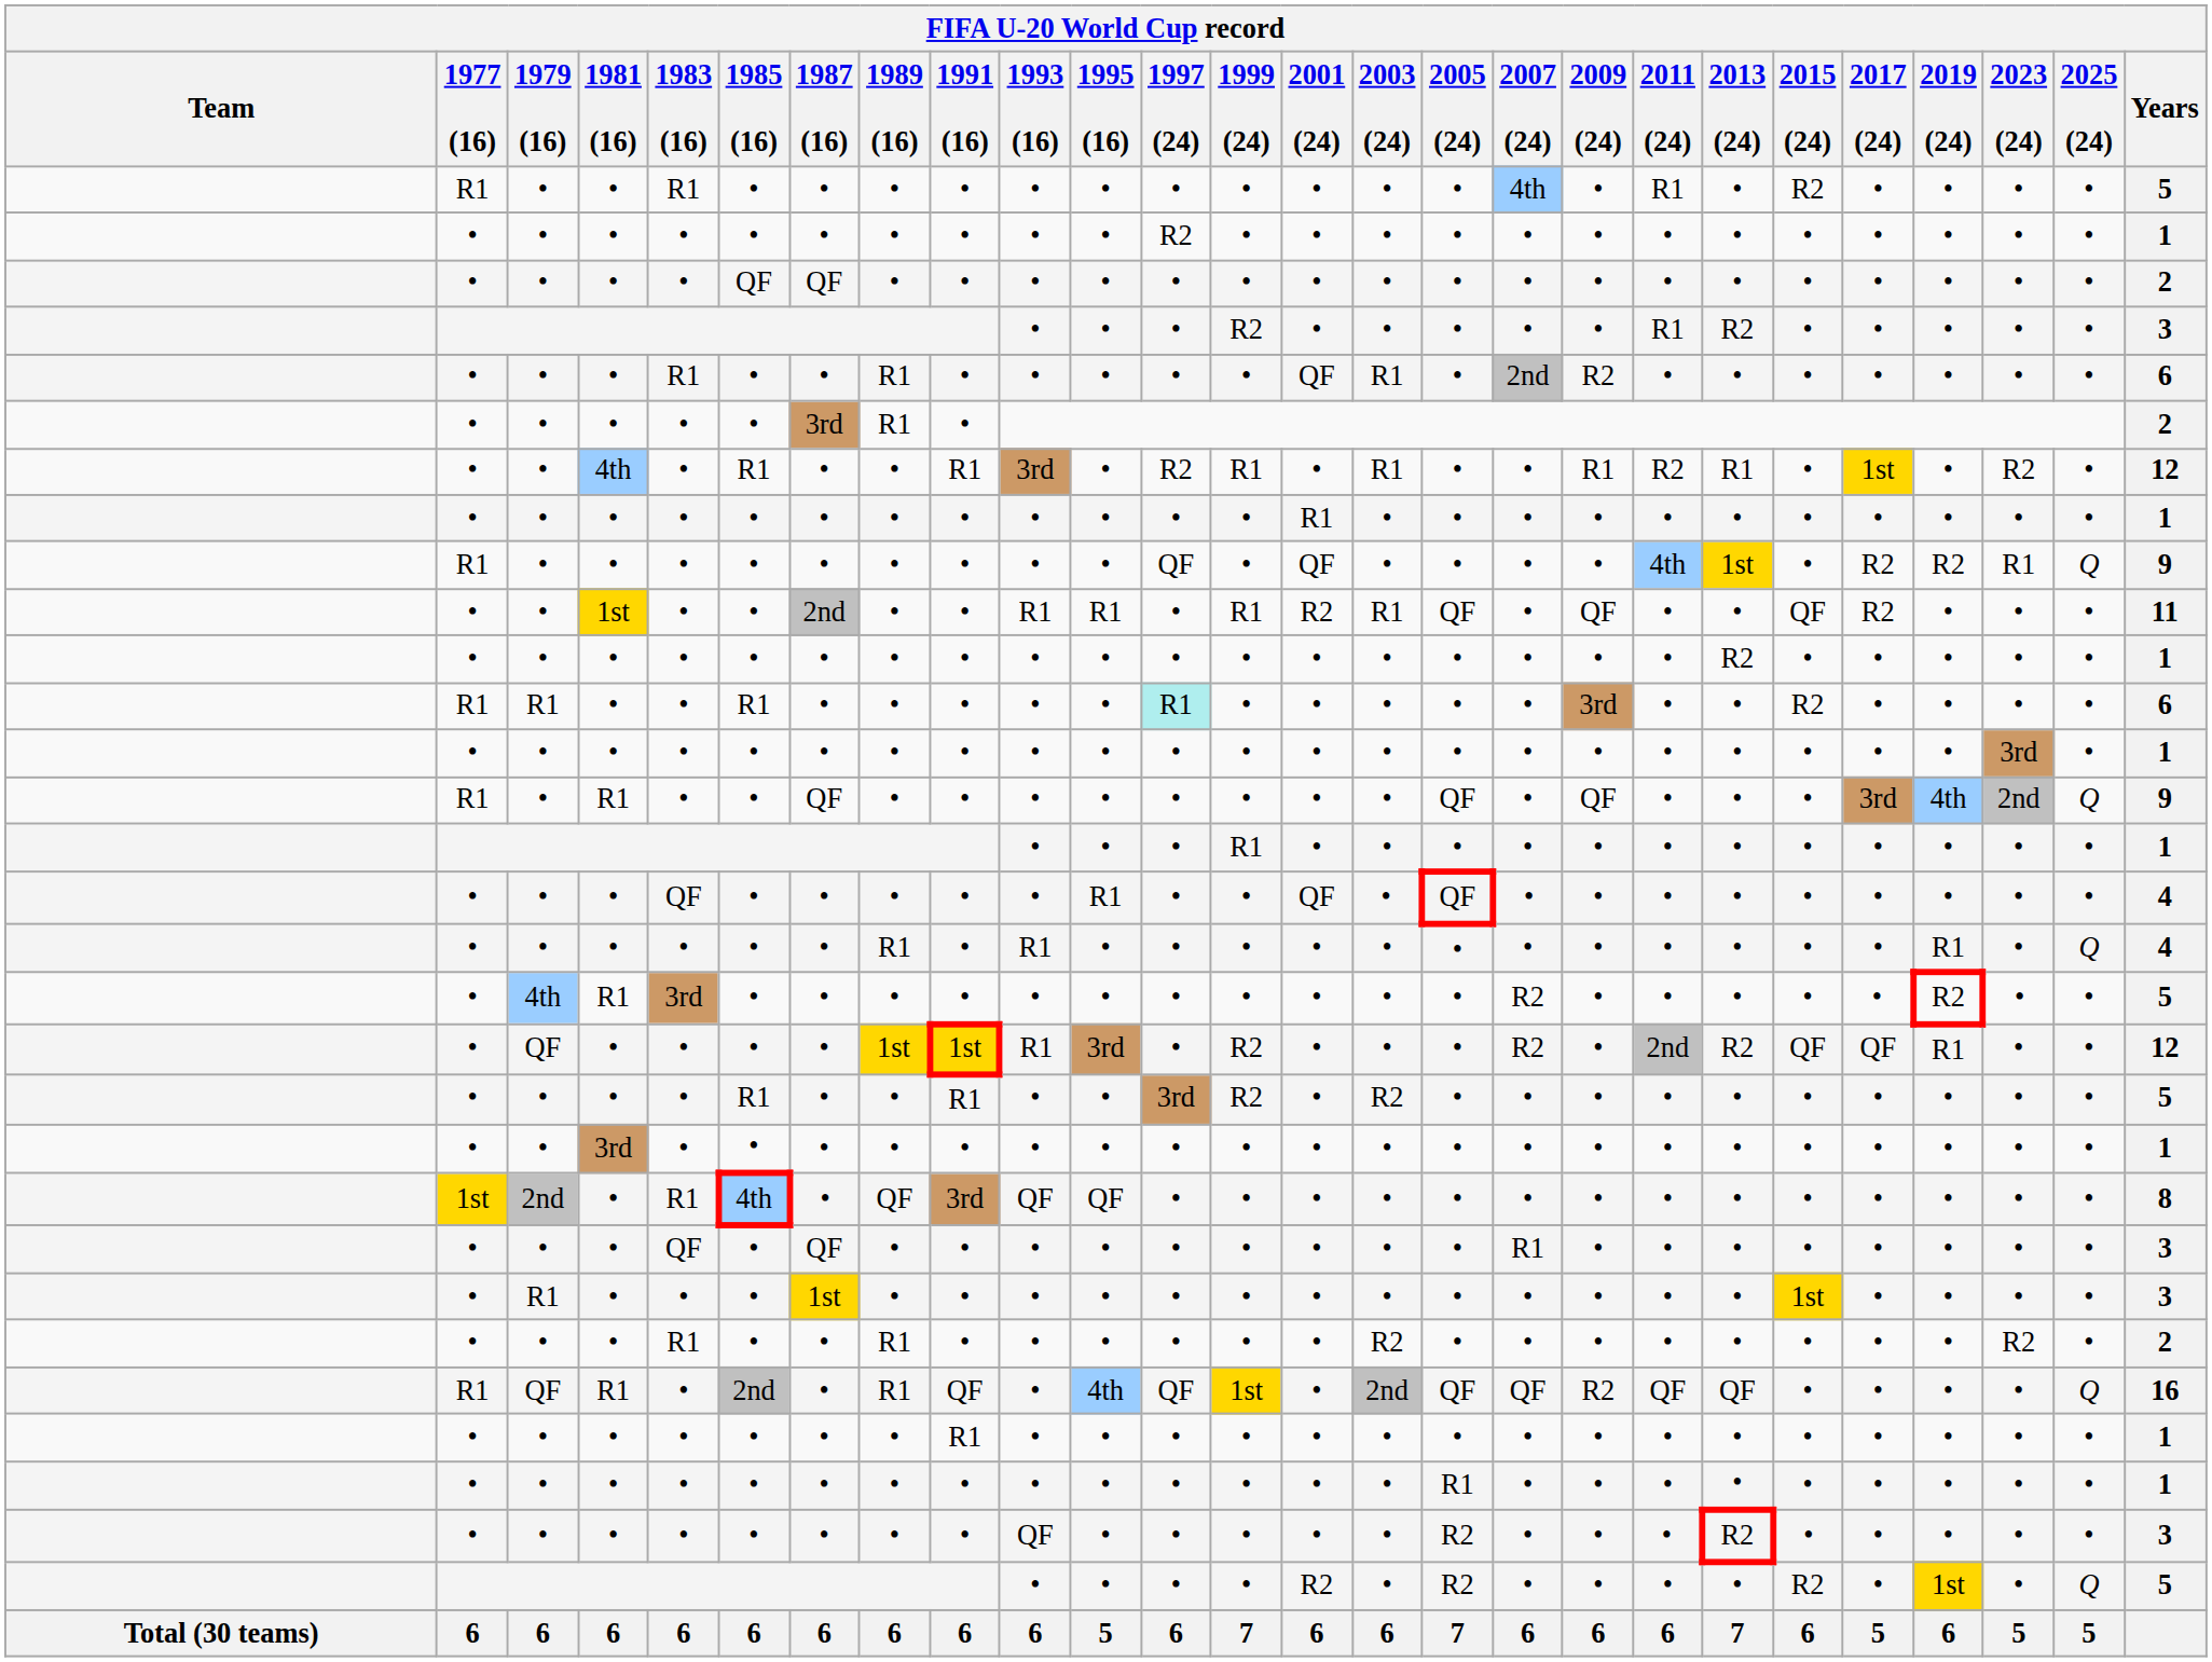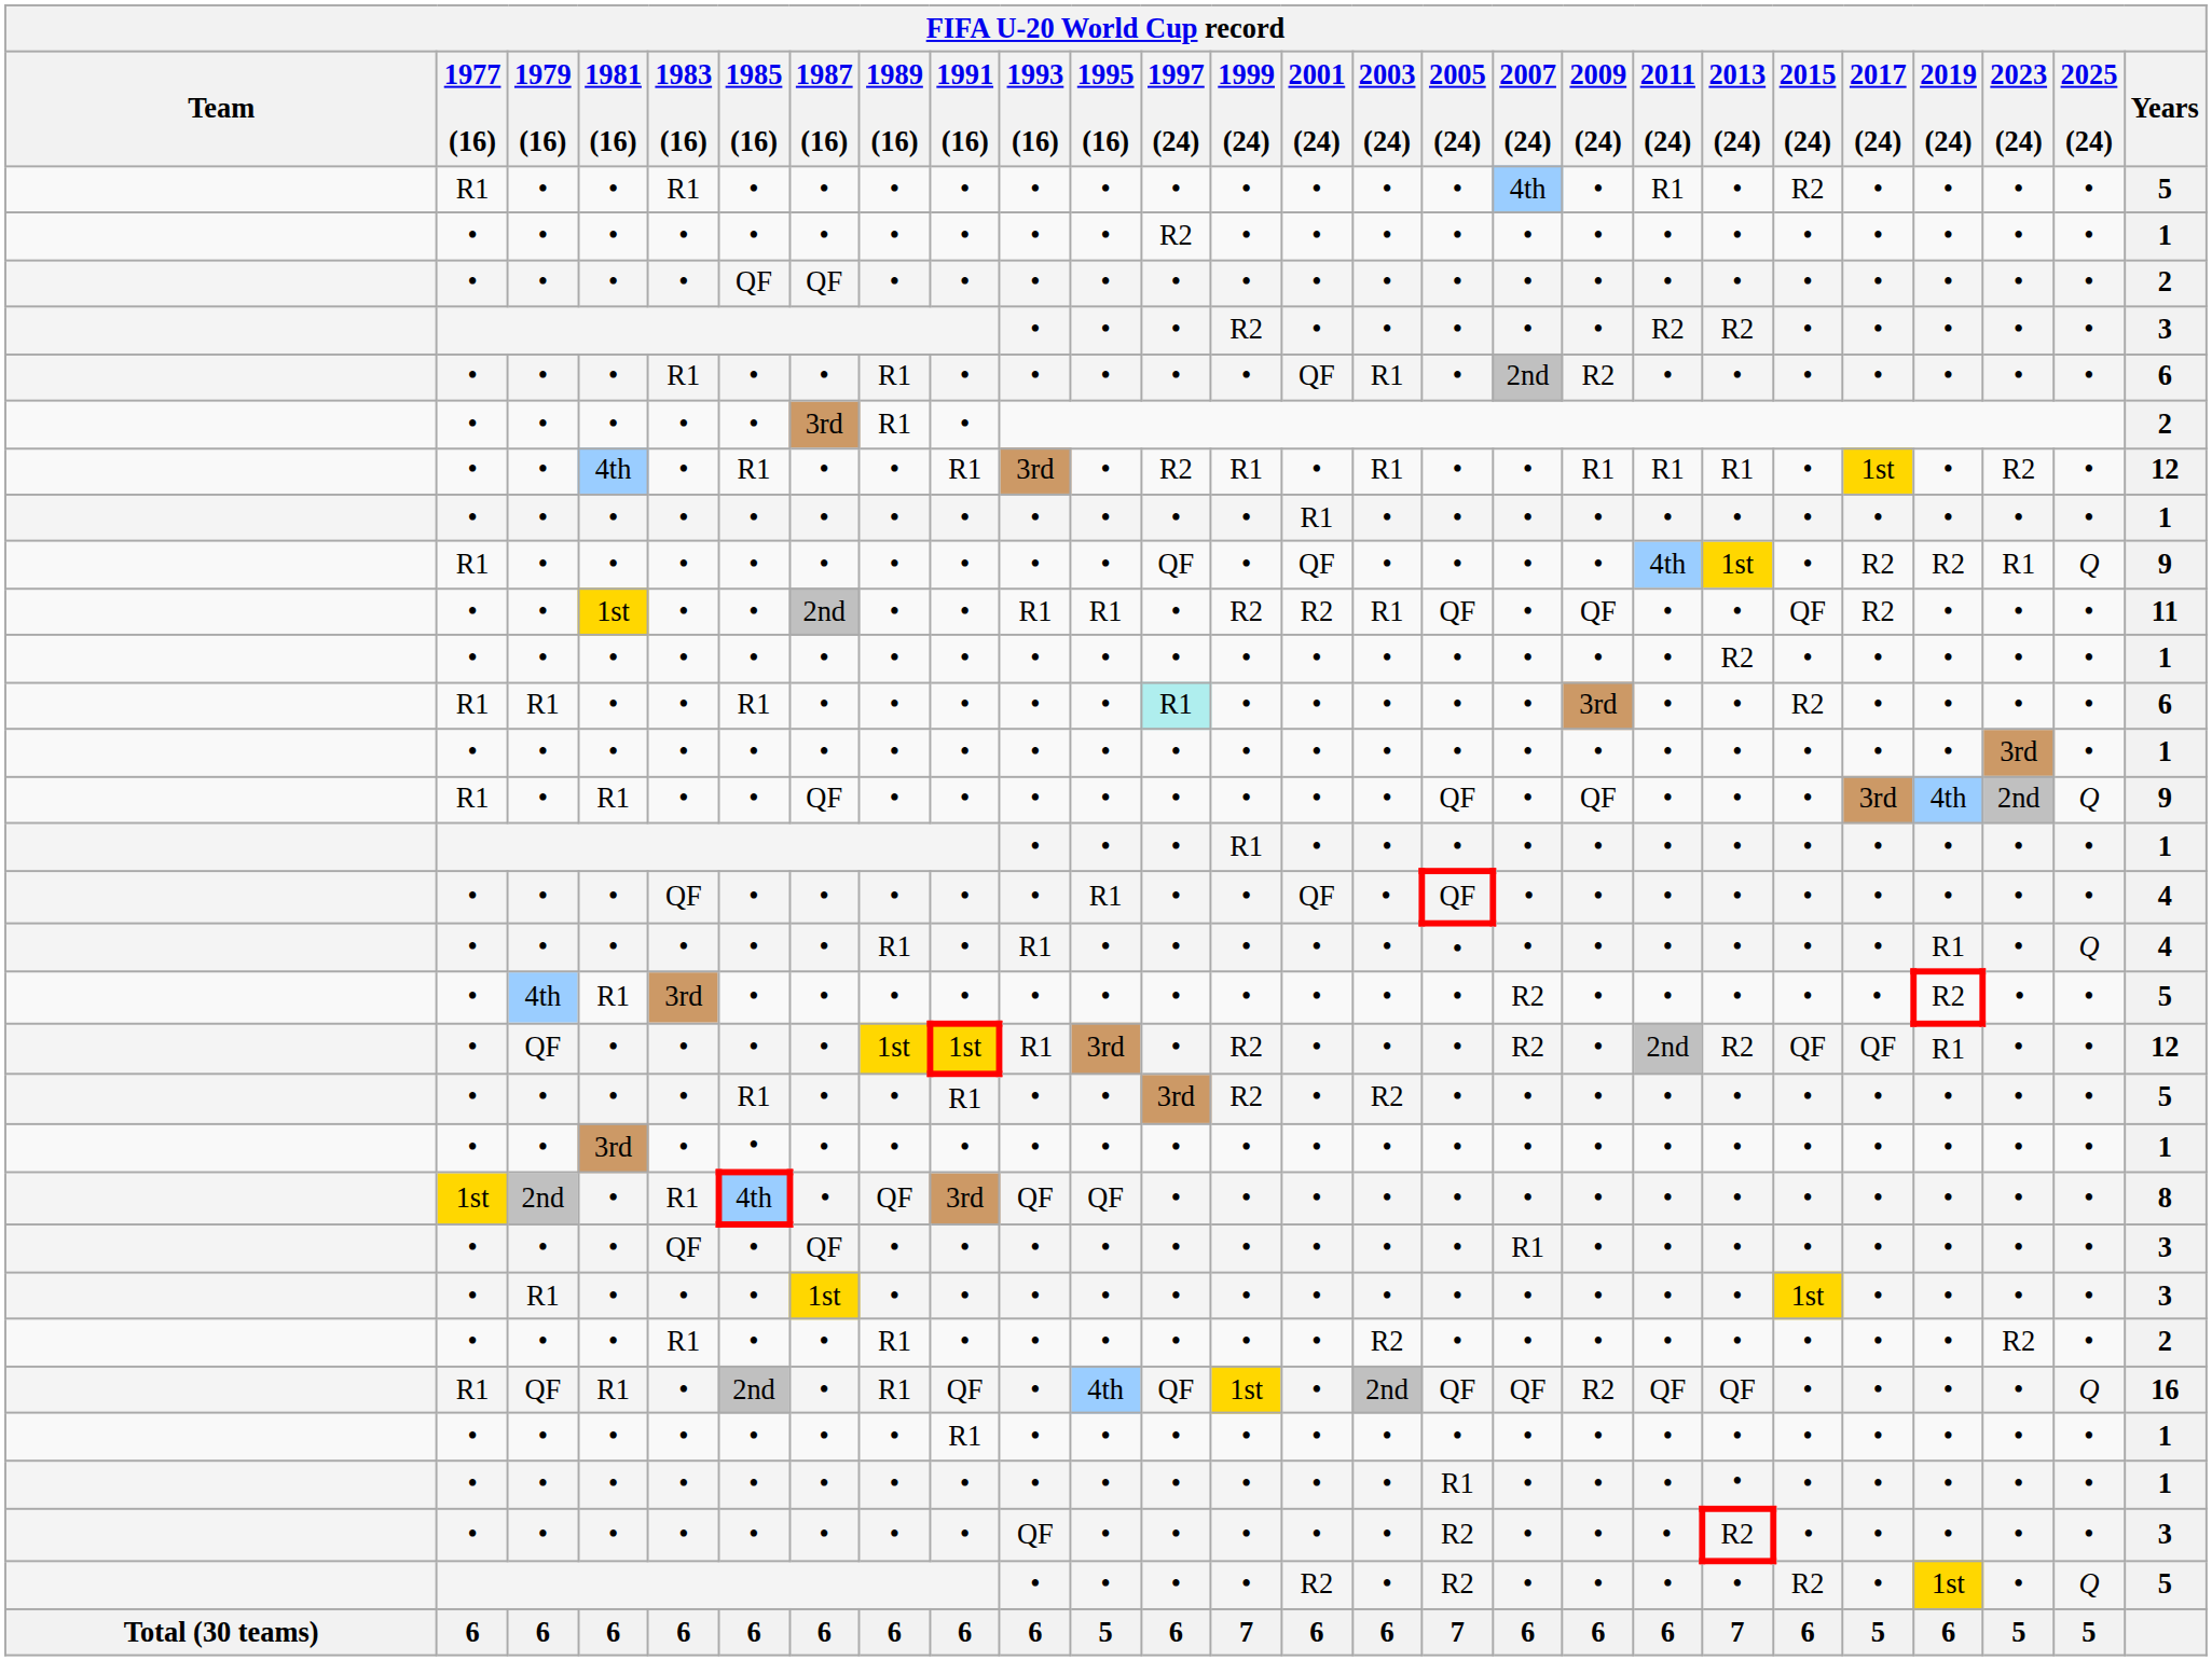row 6 | 2011 (24): R1 -> R2
row 9 | 2011 (24): R2 -> R1
row 12 | 1999 (24): R1 -> R2
